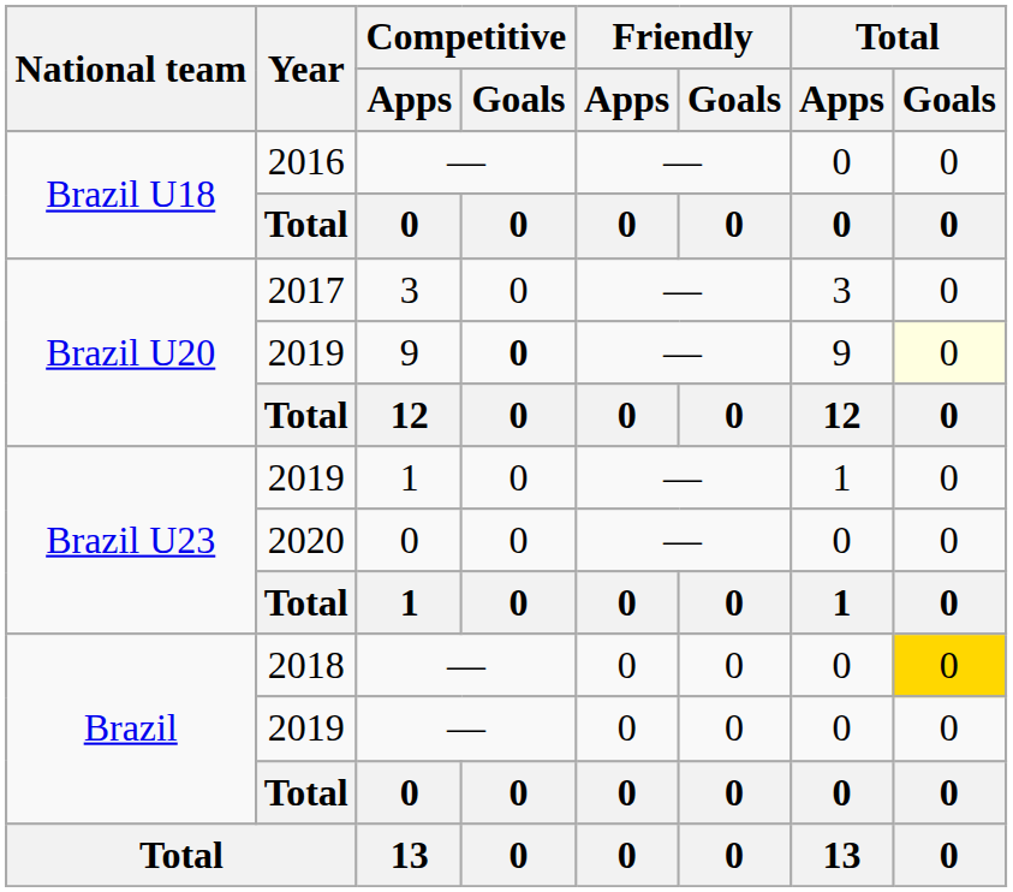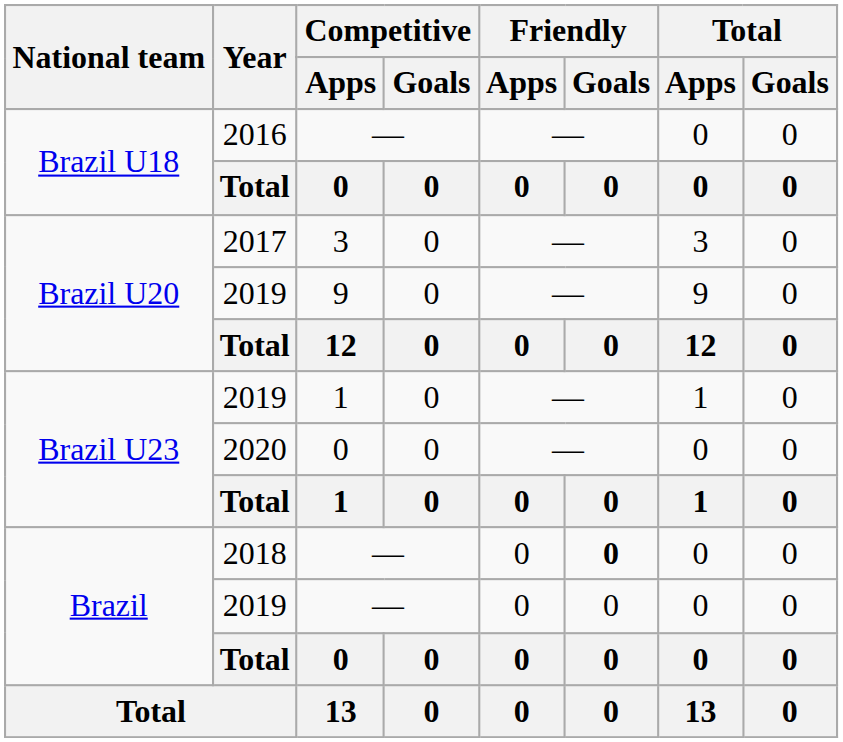2019 / 9 | Competitive / Goals: bold -> normal
2019 / 9 | Total / Goals: lightyellow background -> no background
2018 | Friendly / Goals: normal -> bold
2018 | Total / Goals: gold background -> no background
